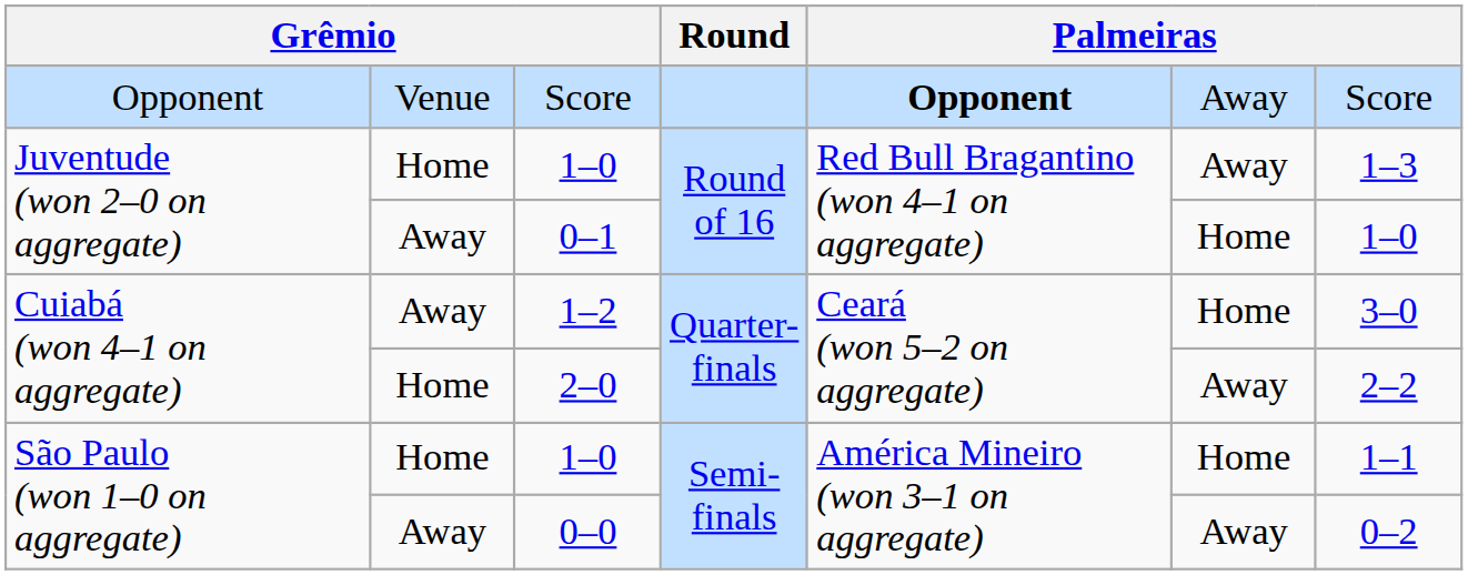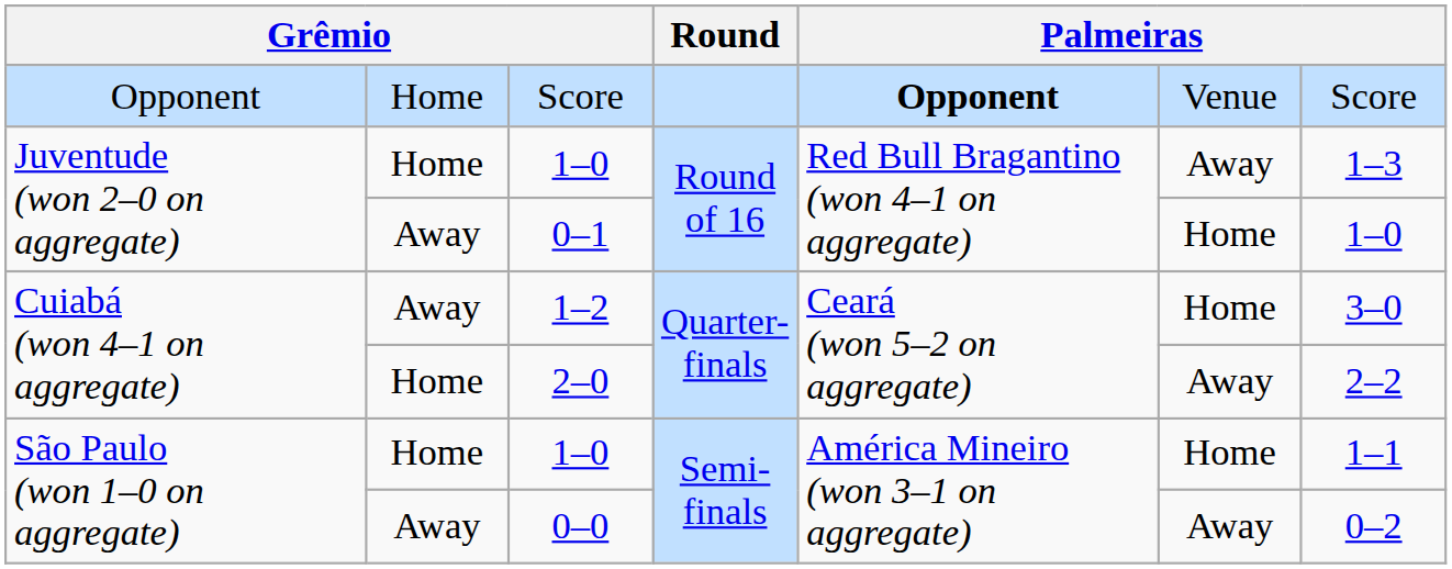row 2 | column 2: Venue -> Home
row 2 | column 6: Away -> Venue
